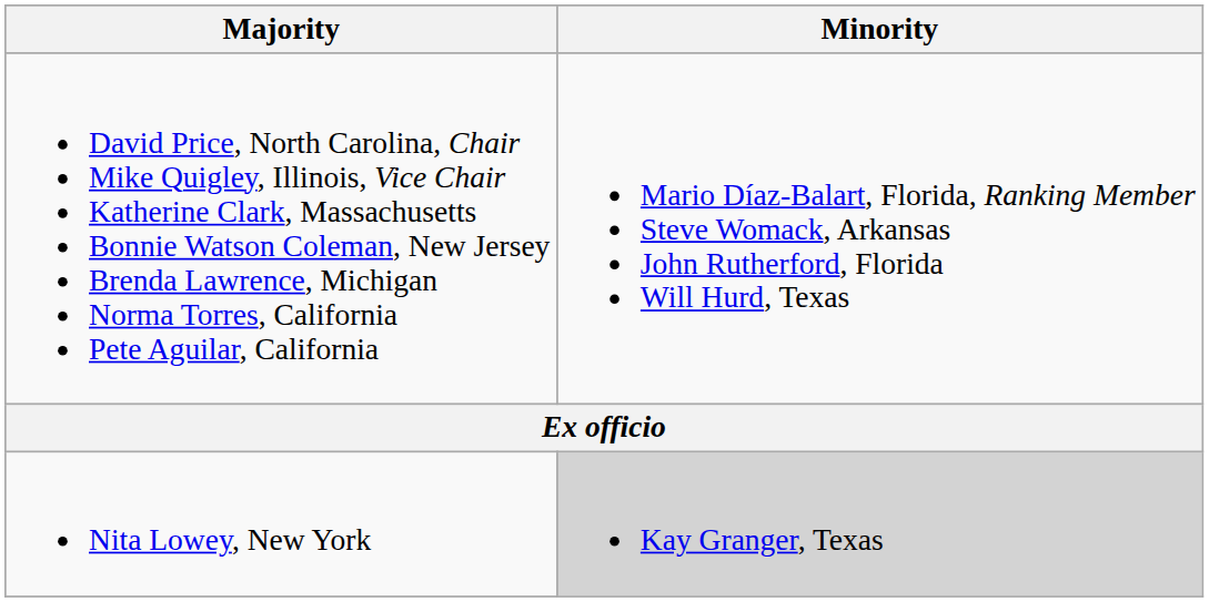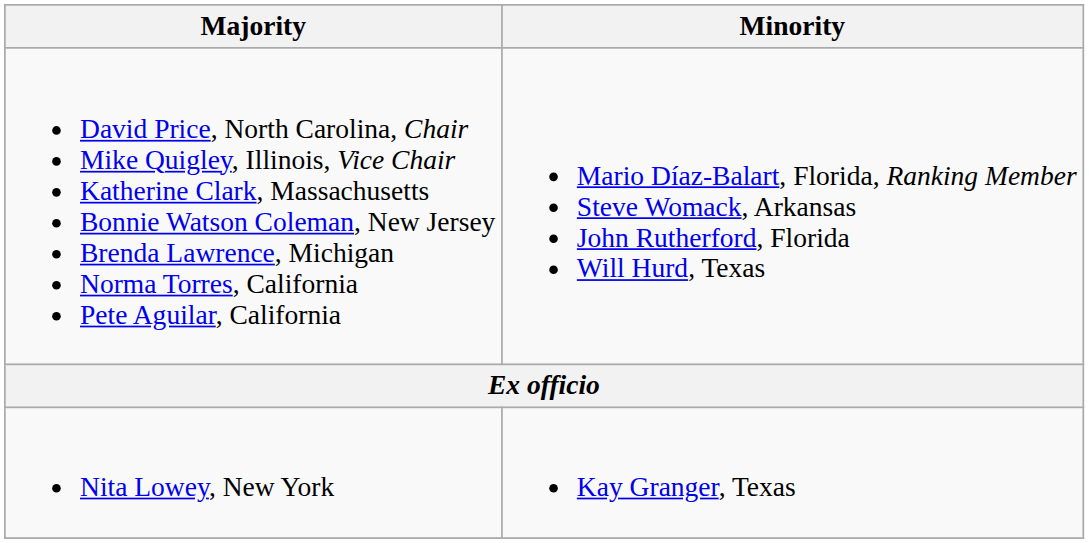Nita Lowey, New York | Minority: lightgrey background -> no background
